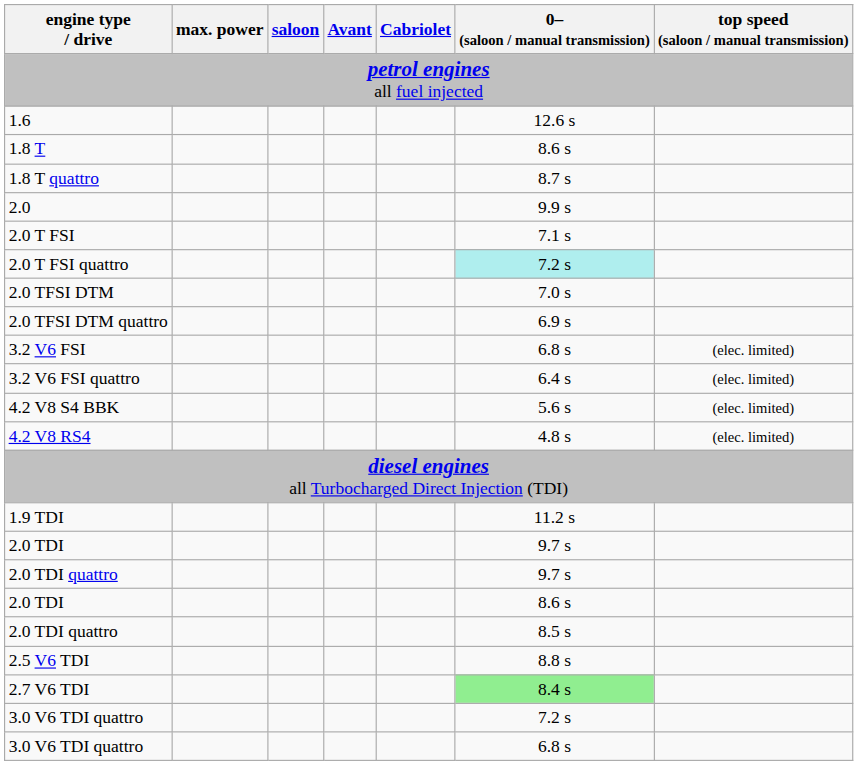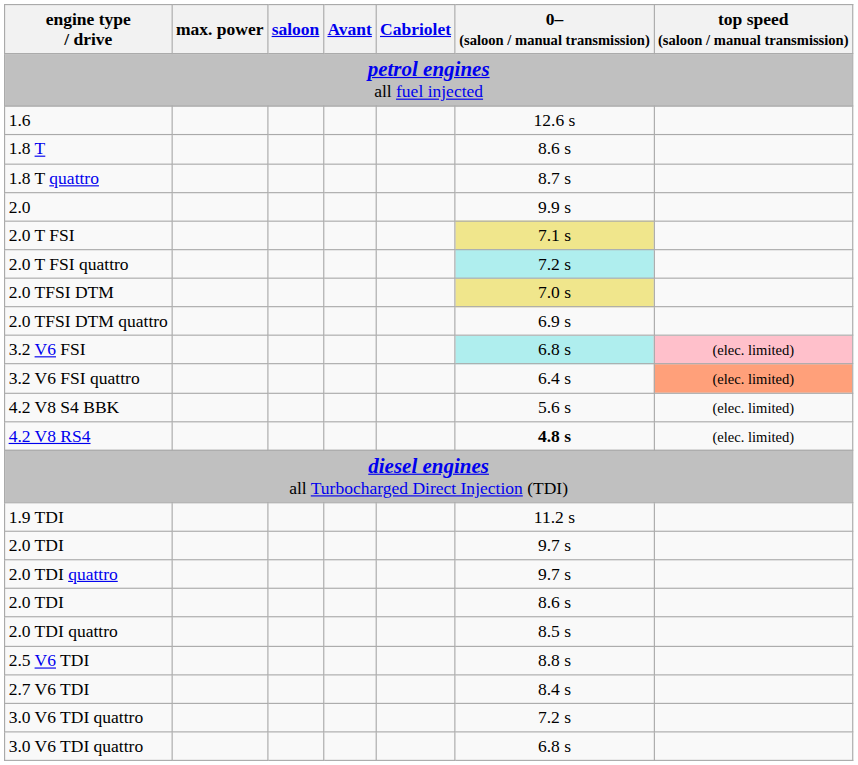2.0 T FSI | 0– (saloon / manual transmission): no background -> khaki background
2.0 TFSI DTM | 0– (saloon / manual transmission): no background -> khaki background
3.2 V6 FSI | 0– (saloon / manual transmission): no background -> paleturquoise background
3.2 V6 FSI | top speed (saloon / manual transmission): no background -> pink background
3.2 V6 FSI quattro | top speed (saloon / manual transmission): no background -> lightsalmon background
4.2 V8 RS4 | 0– (saloon / manual transmission): normal -> bold
2.7 V6 TDI | 0– (saloon / manual transmission): lightgreen background -> no background
